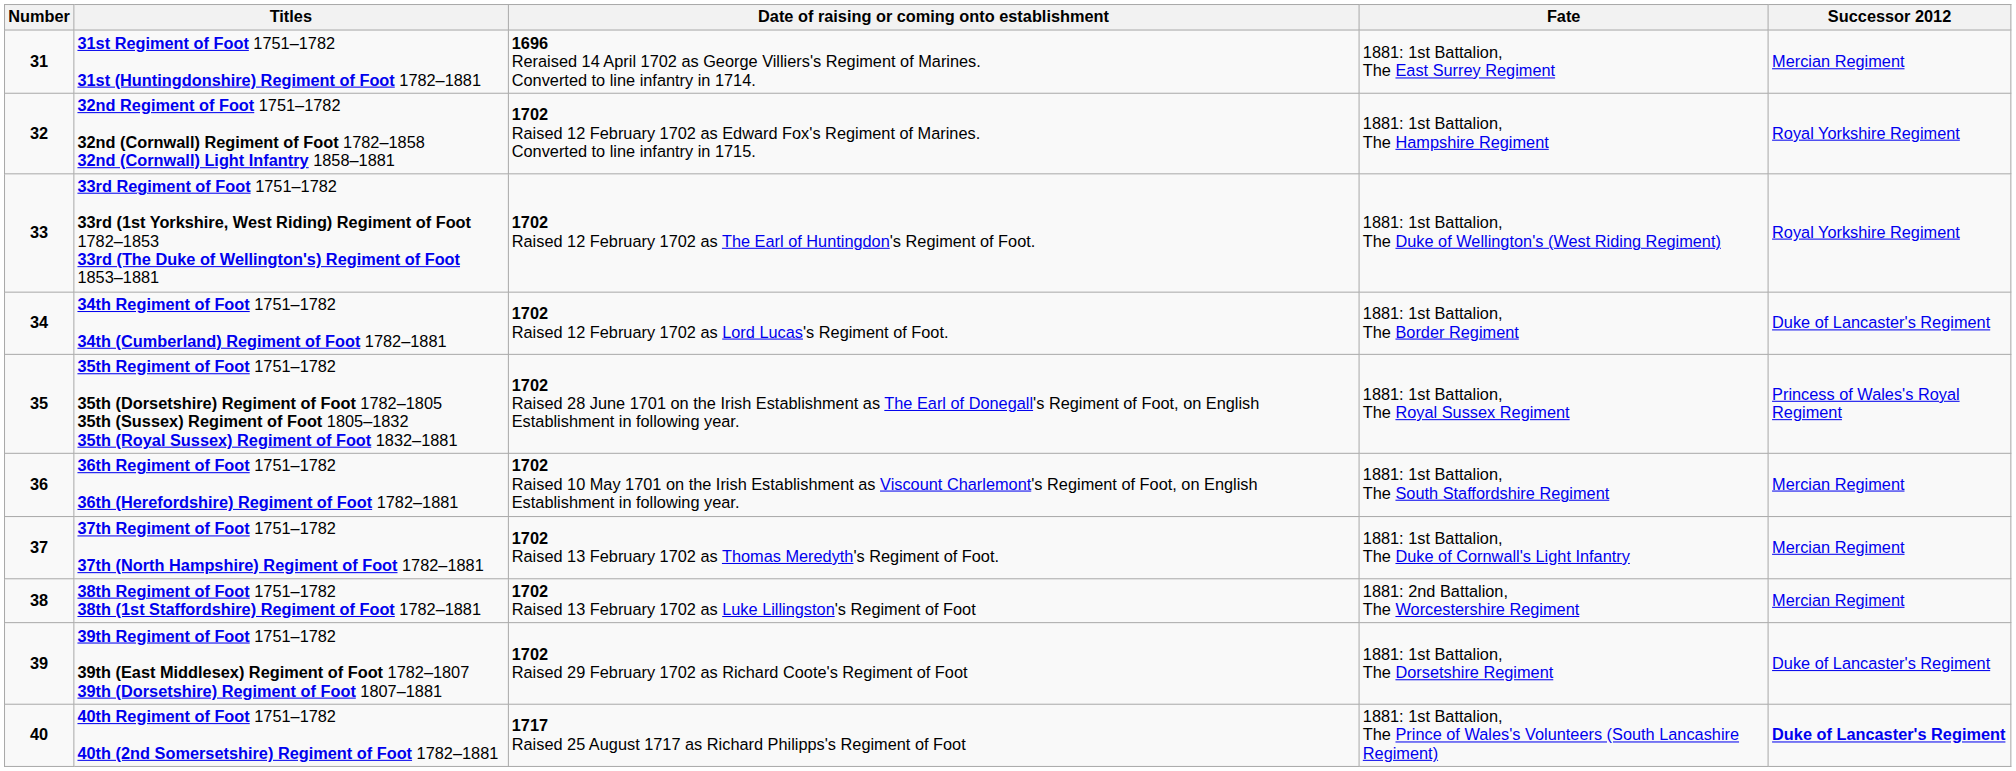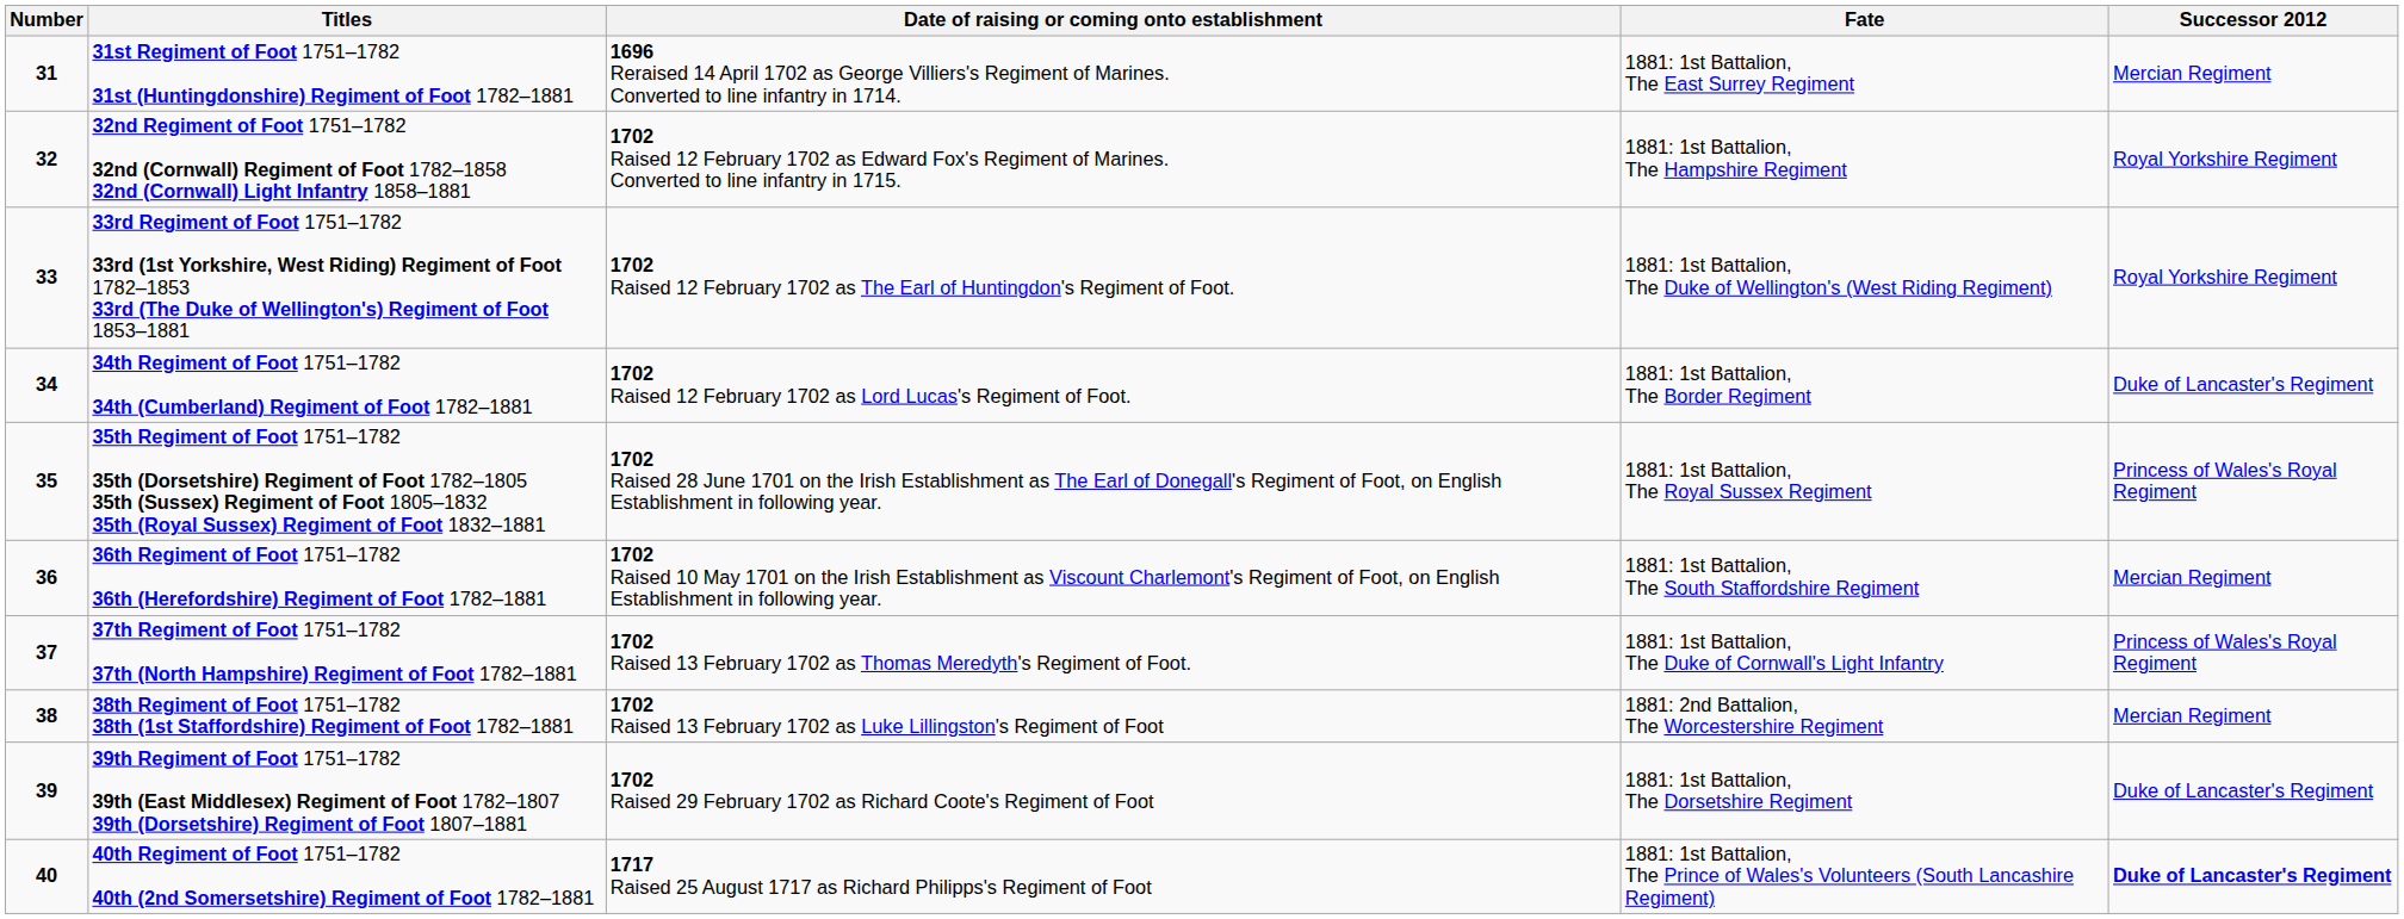row 8 | Successor 2012: Mercian Regiment -> Princess of Wales's Royal Regiment
